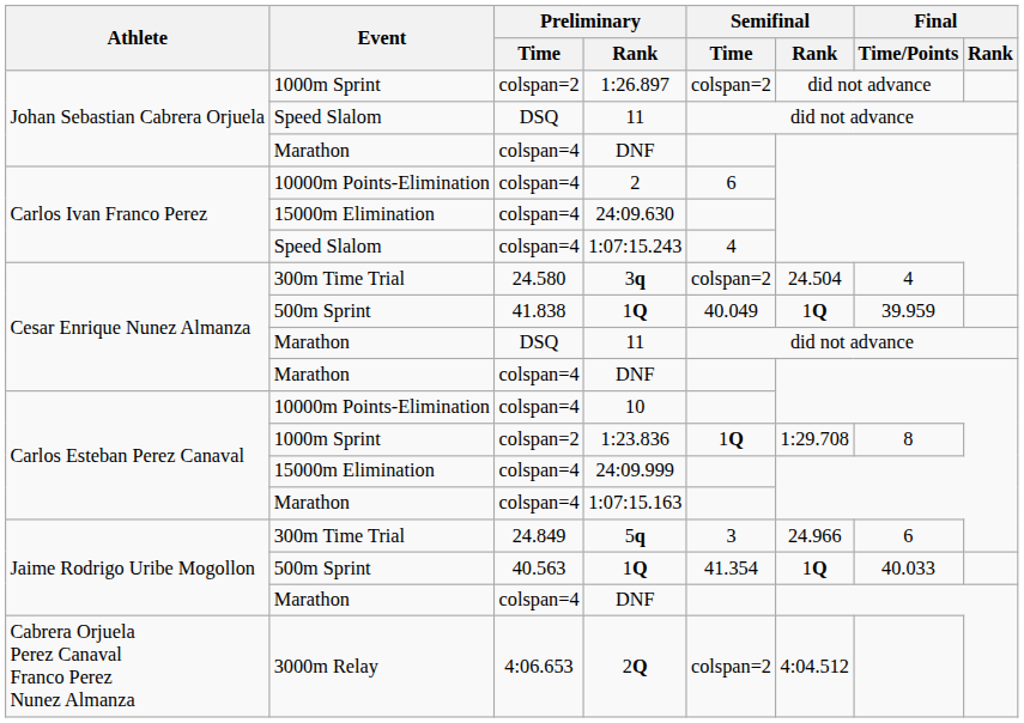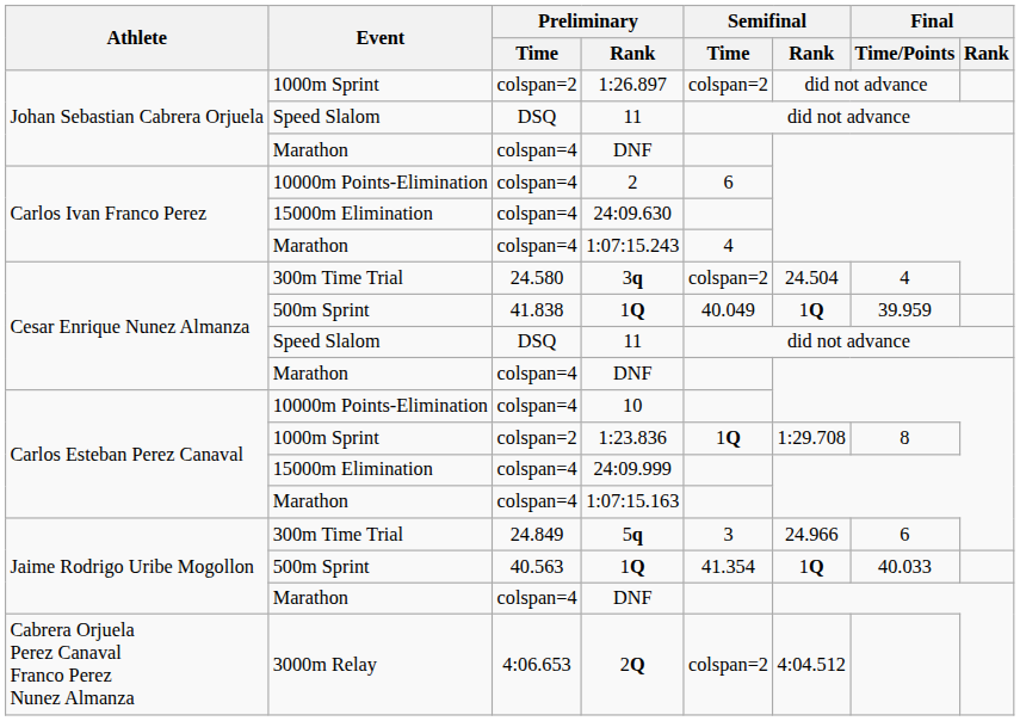1:07:15.243 | Event: Speed Slalom -> Marathon
Cesar Enrique Nunez Almanza / 11 | Event: Marathon -> Speed Slalom
